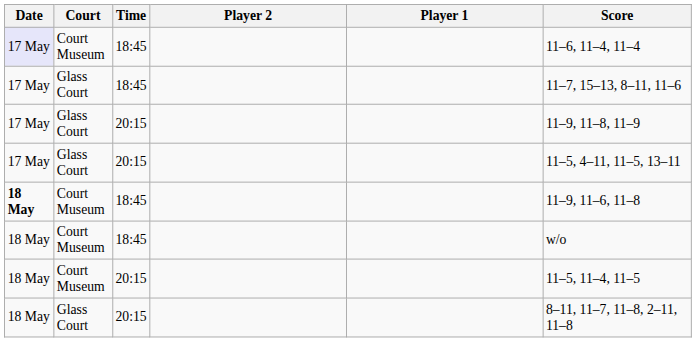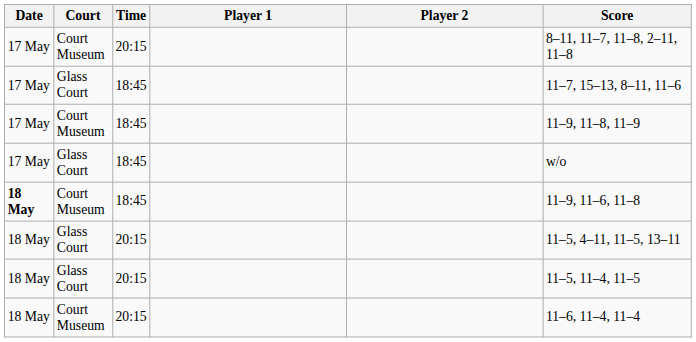columns swapped: Player 1 <-> Player 2
row 2 | Date: lavender background -> no background
row 2 | Time: 18:45 -> 20:15
row 2 | Score: 11–6, 11–4, 11–4 -> 8–11, 11–7, 11–8, 2–11, 11–8
row 4 | Court: Glass Court -> Court Museum
row 4 | Time: 20:15 -> 18:45
row 5 | Time: 20:15 -> 18:45
row 5 | Score: 11–5, 4–11, 11–5, 13–11 -> w/o
row 7 | Court: Court Museum -> Glass Court
row 7 | Time: 18:45 -> 20:15
row 7 | Score: w/o -> 11–5, 4–11, 11–5, 13–11
row 8 | Court: Court Museum -> Glass Court
row 9 | Court: Glass Court -> Court Museum
row 9 | Score: 8–11, 11–7, 11–8, 2–11, 11–8 -> 11–6, 11–4, 11–4
